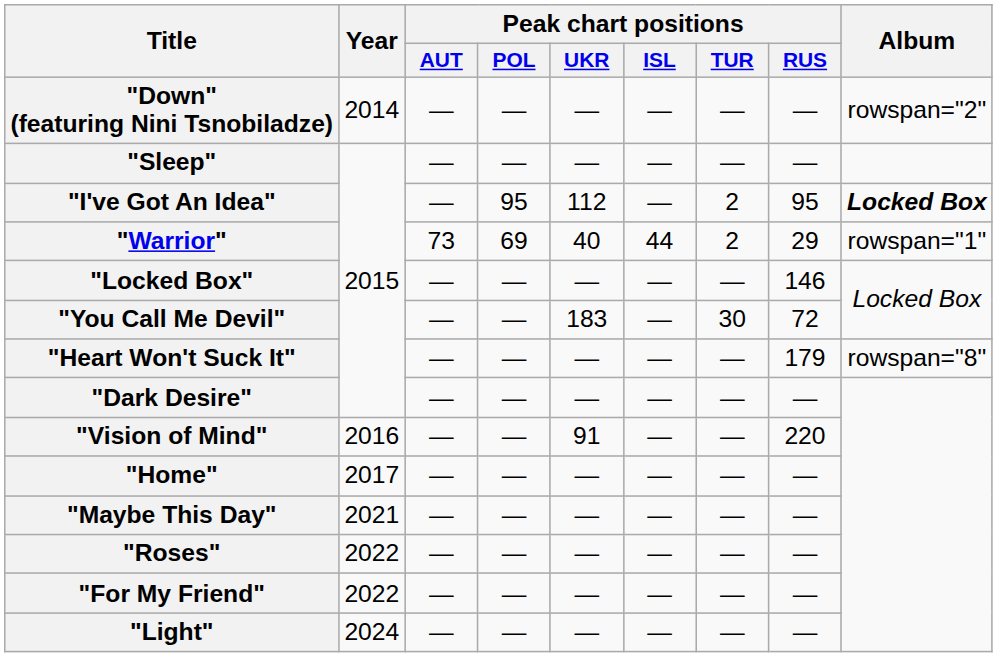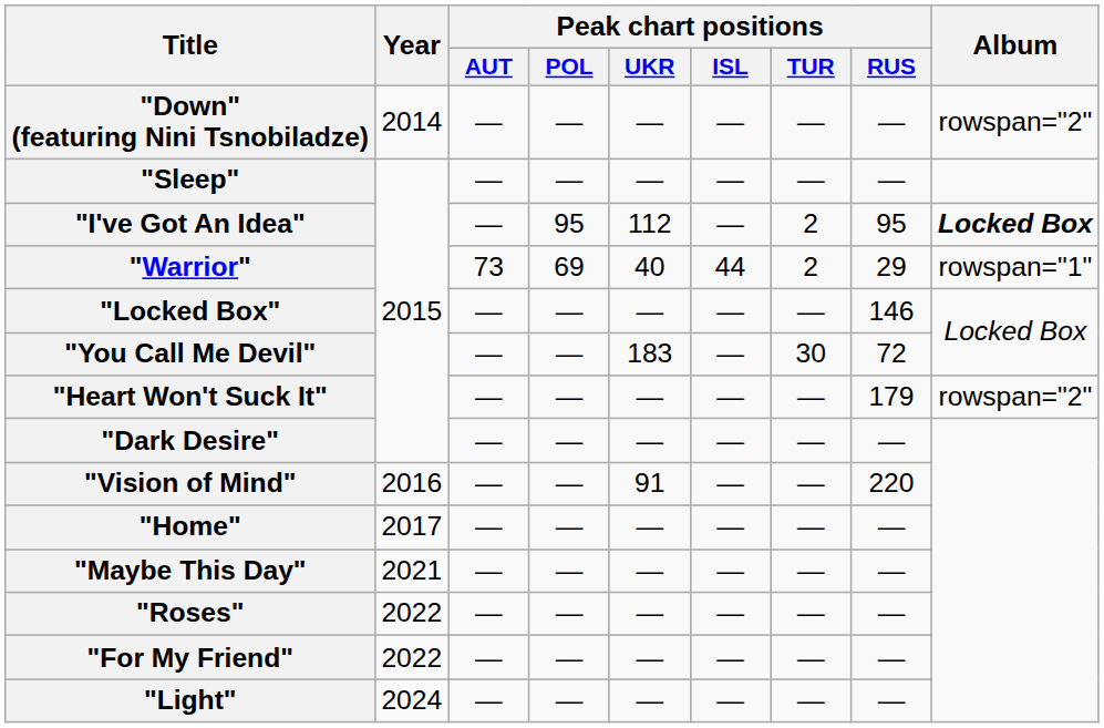"Heart Won't Suck It" | Album: rowspan="8" -> rowspan="2"
